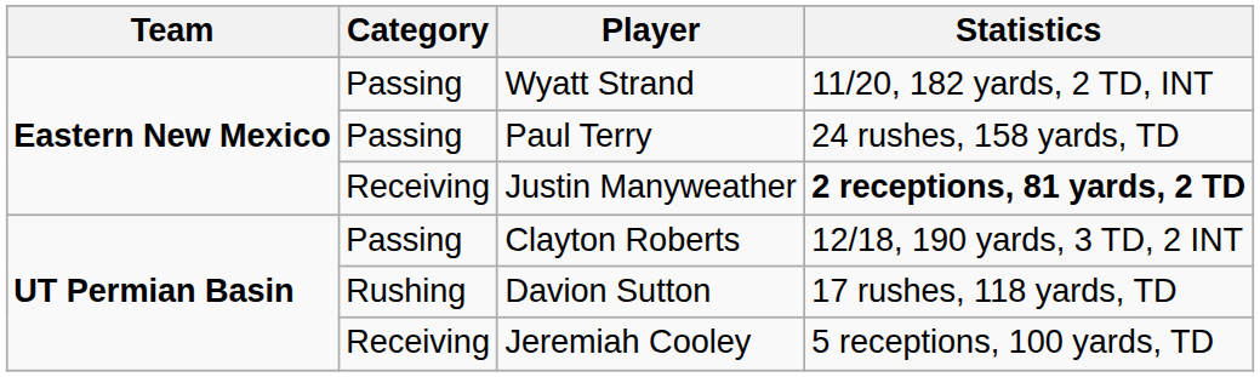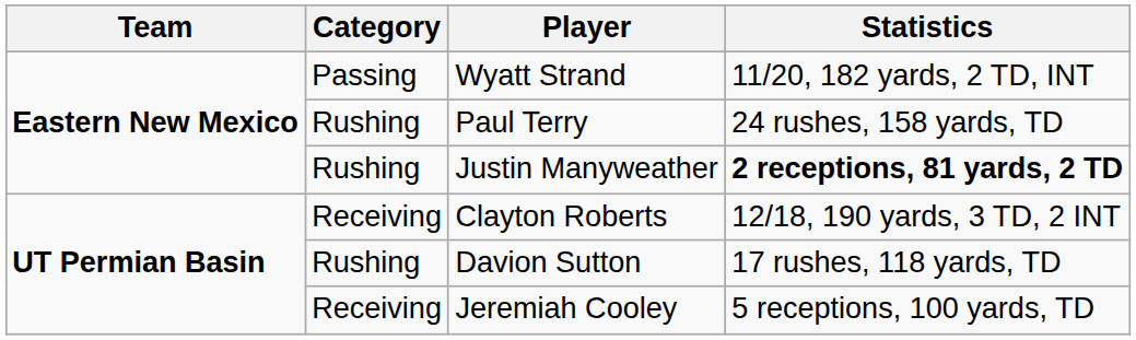Paul Terry | Category: Passing -> Rushing
Justin Manyweather | Category: Receiving -> Rushing
Clayton Roberts | Category: Passing -> Receiving
